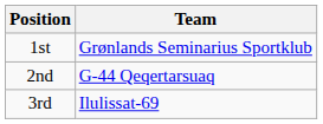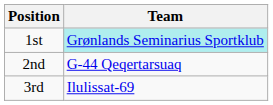1st | Team: no background -> paleturquoise background
